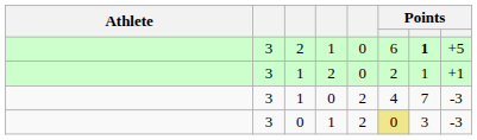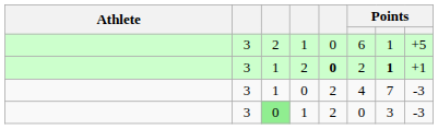row 3 | column 7: bold -> normal
row 4 | column 5: normal -> bold
row 4 | column 7: normal -> bold
row 6 | column 3: no background -> lightgreen background
row 6 | column 6: khaki background -> no background
